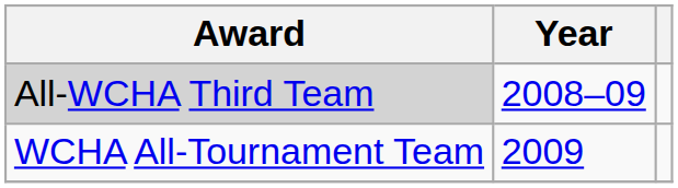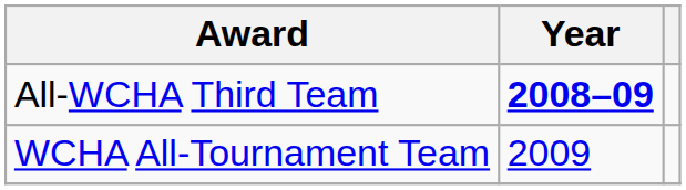row 2 | Award: lightgrey background -> no background
row 2 | Year: normal -> bold
